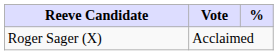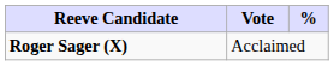Roger Sager (X) | Reeve Candidate: normal -> bold
